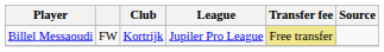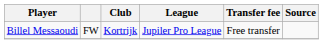Billel Messaoudi | Transfer fee: khaki background -> no background
